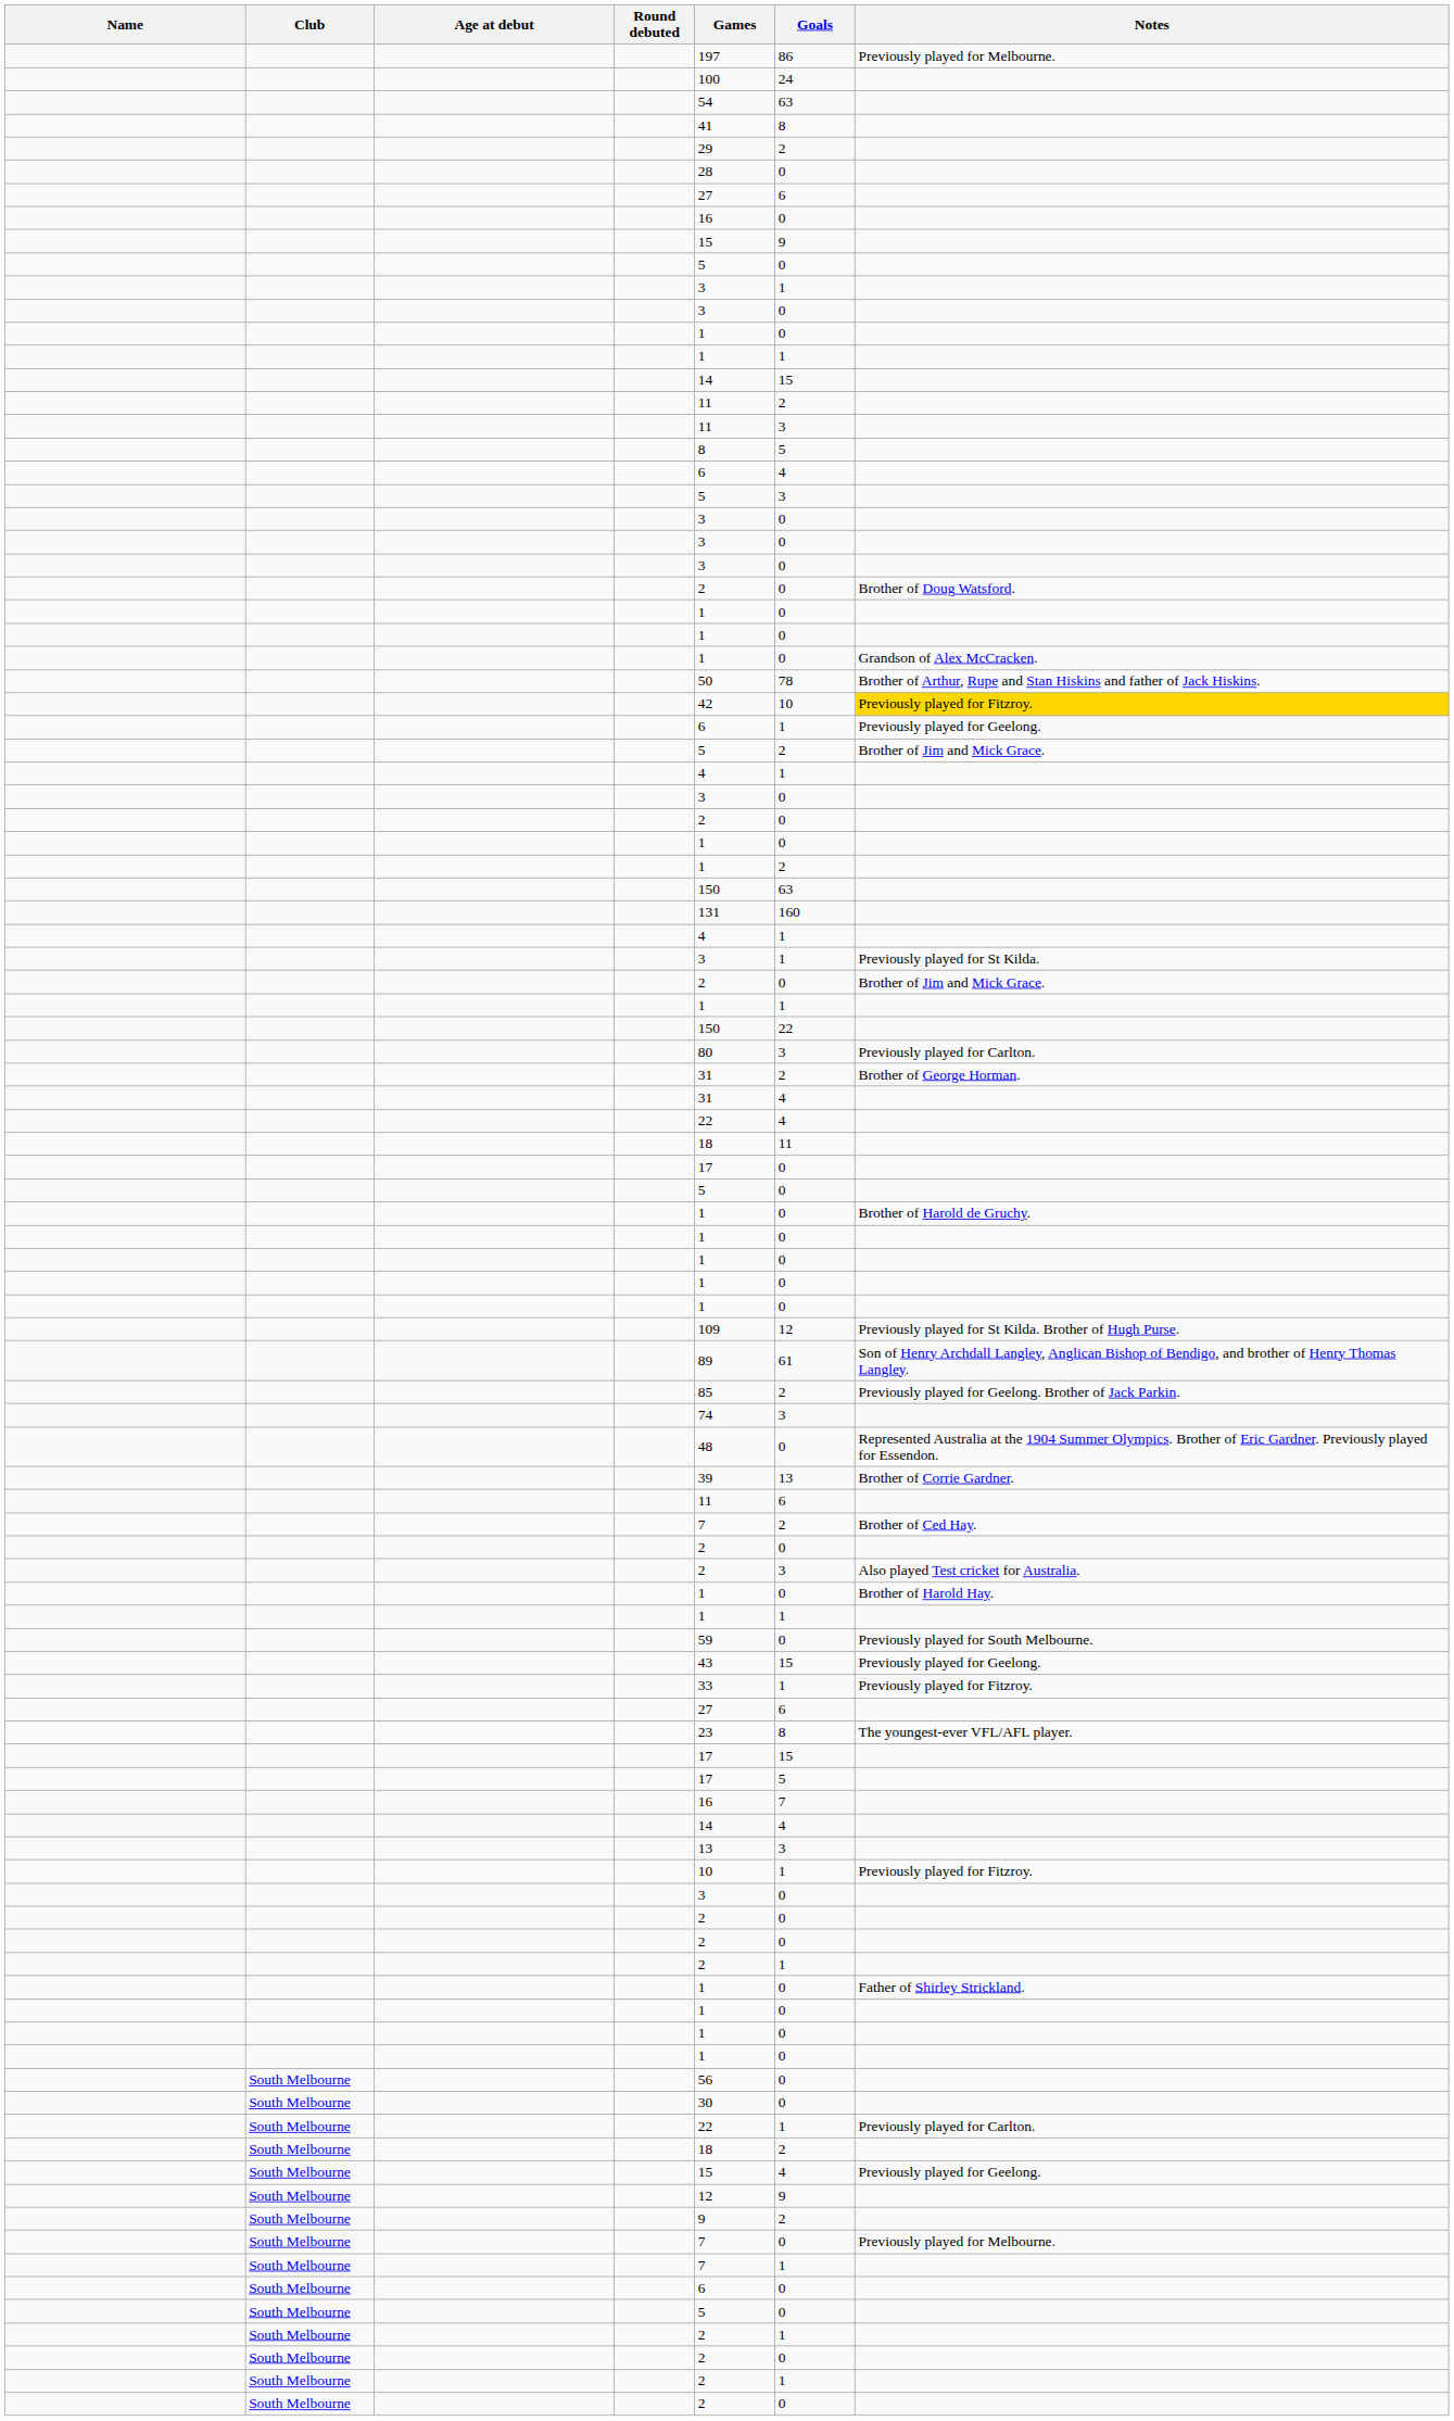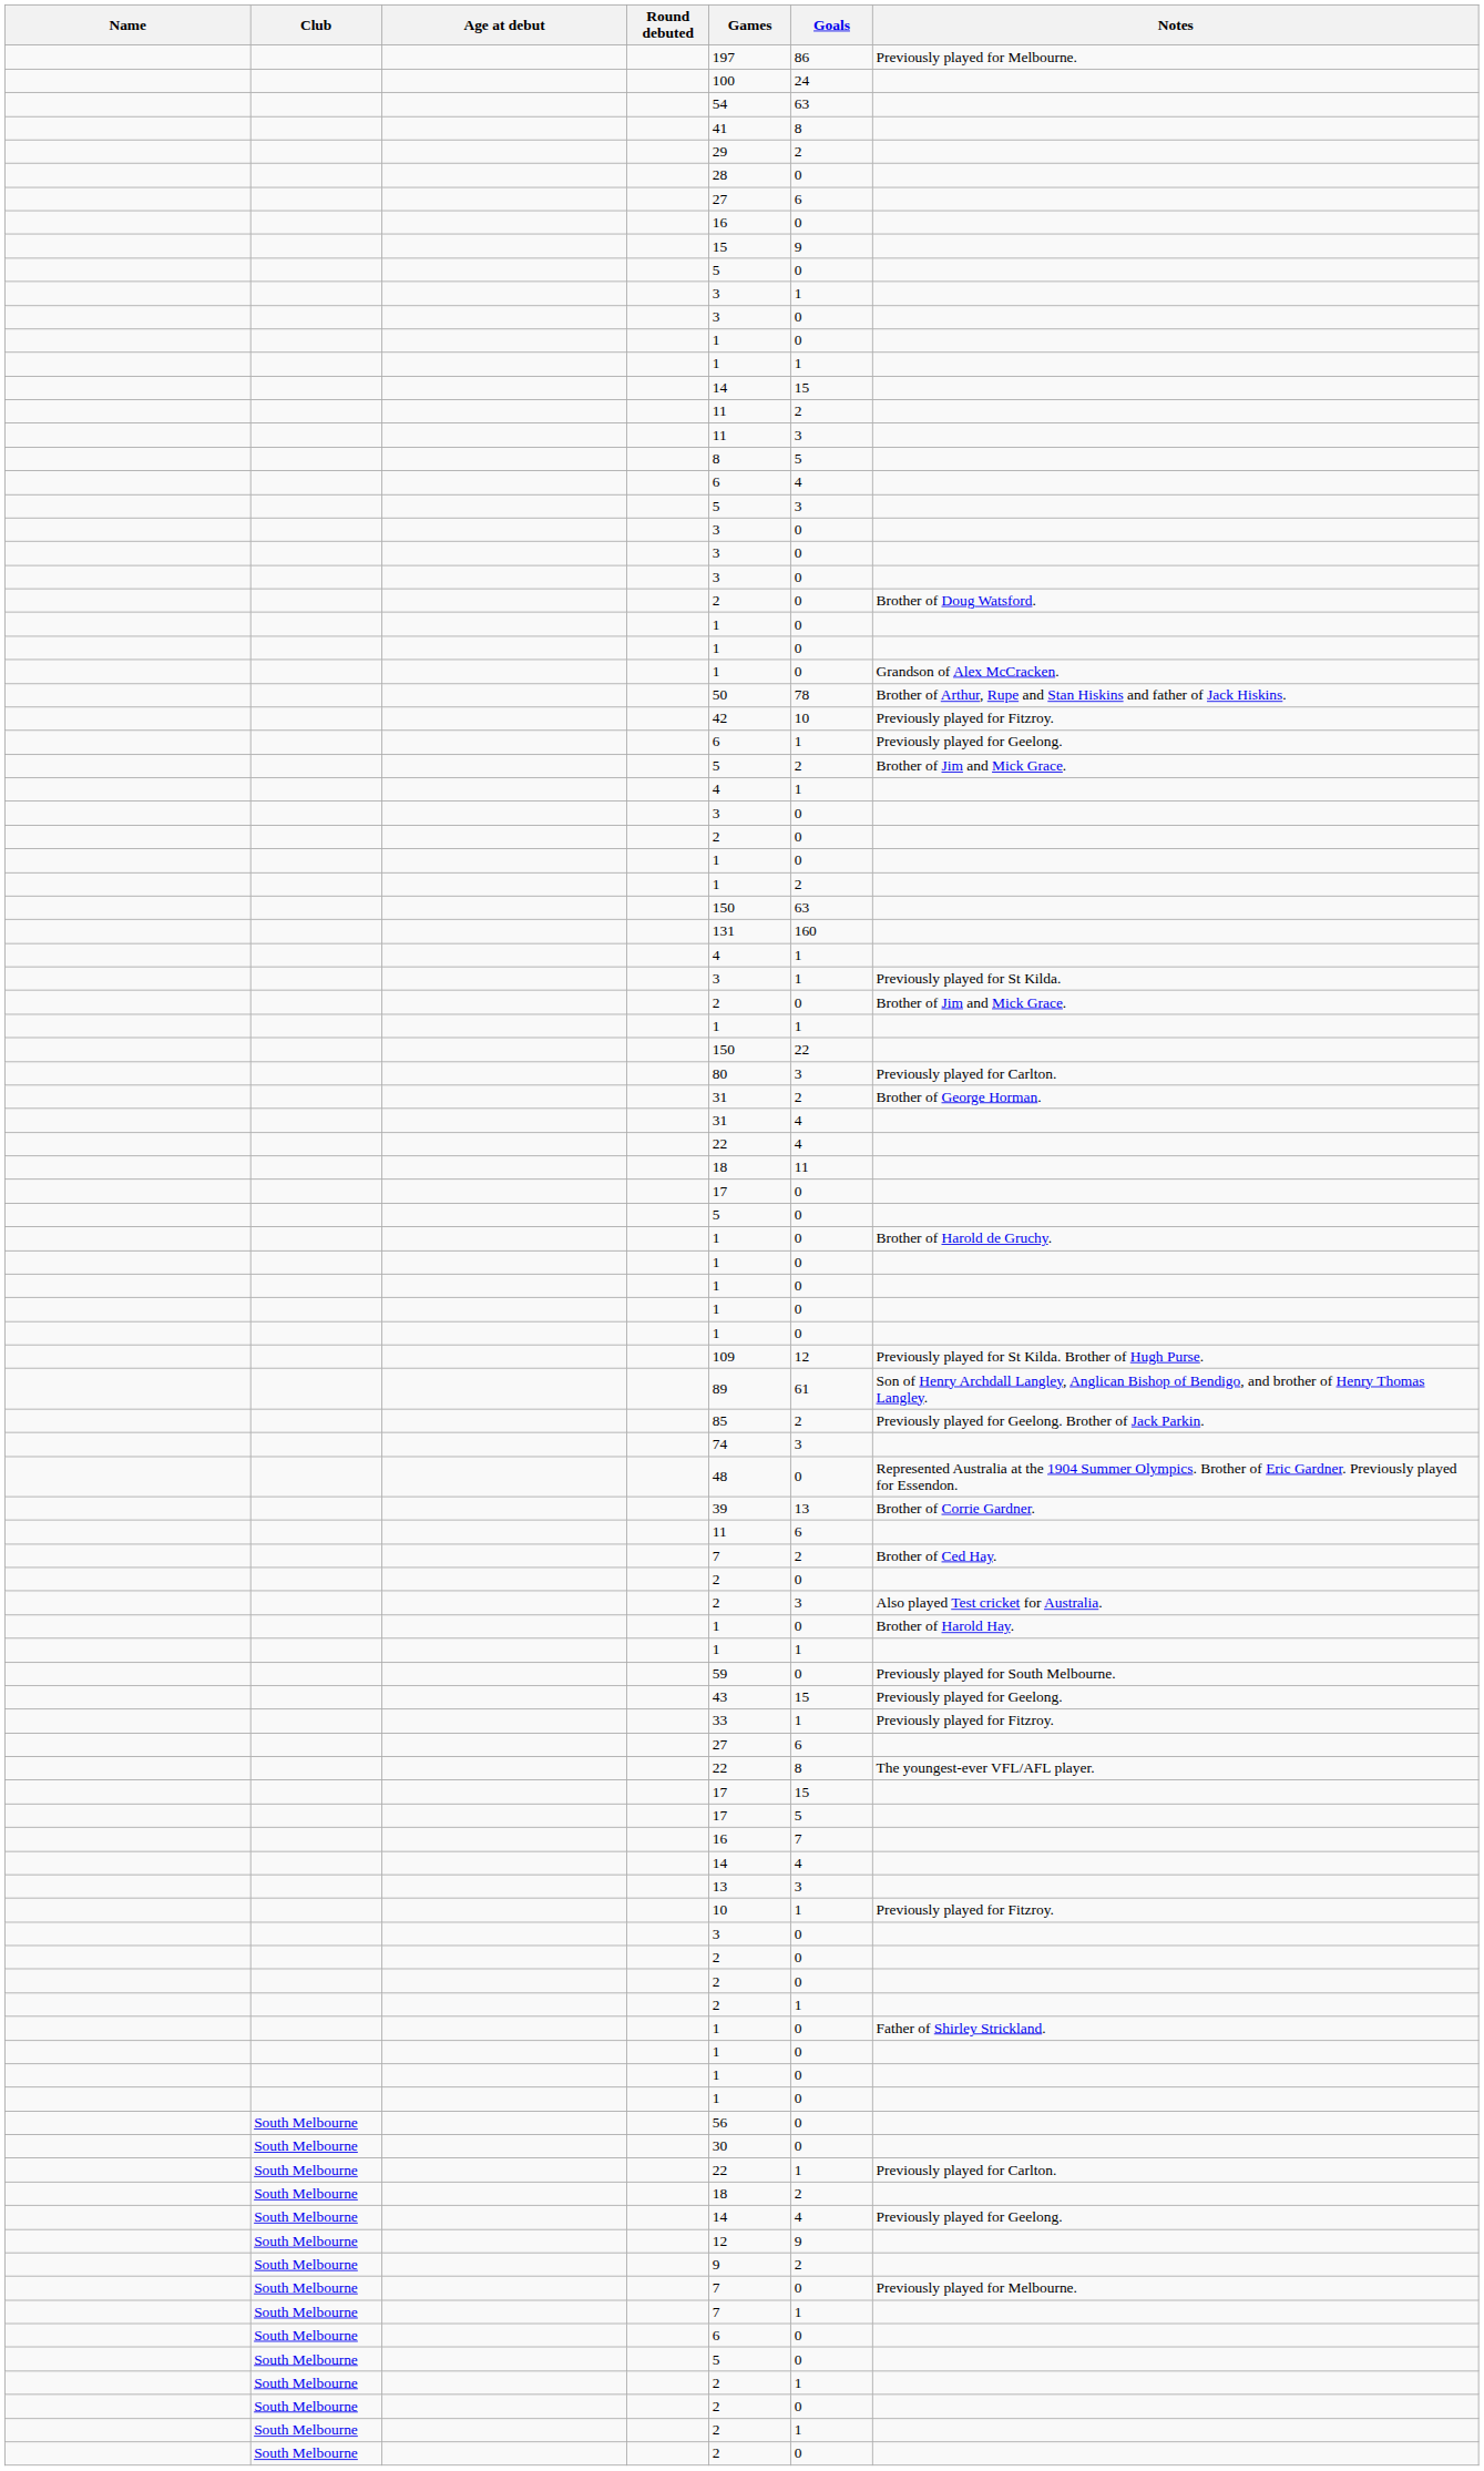row 30 | Notes: gold background -> no background
row 73 | Games: 23 -> 22
row 92 | Games: 15 -> 14
